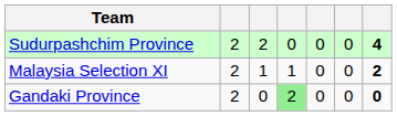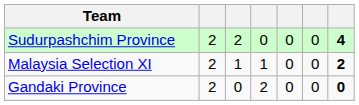Gandaki Province | column 4: lightgreen background -> no background
